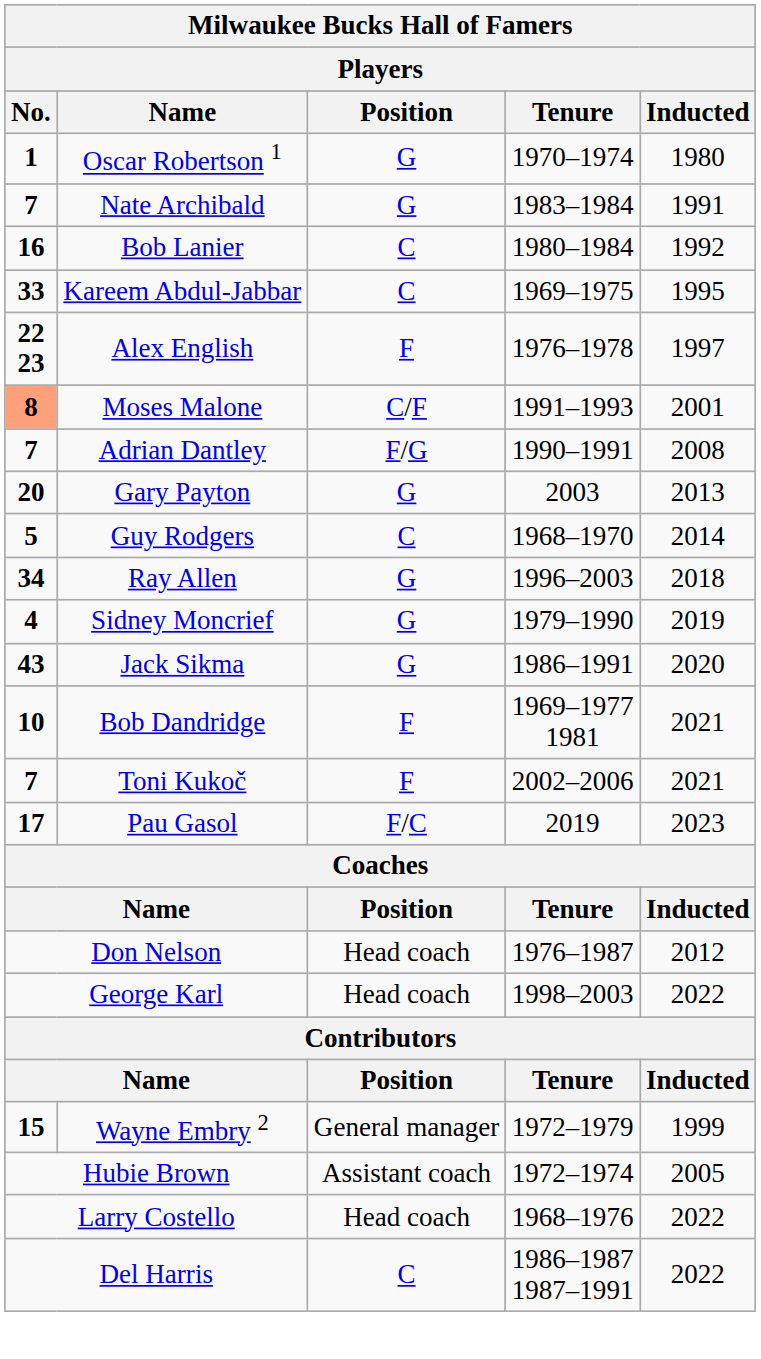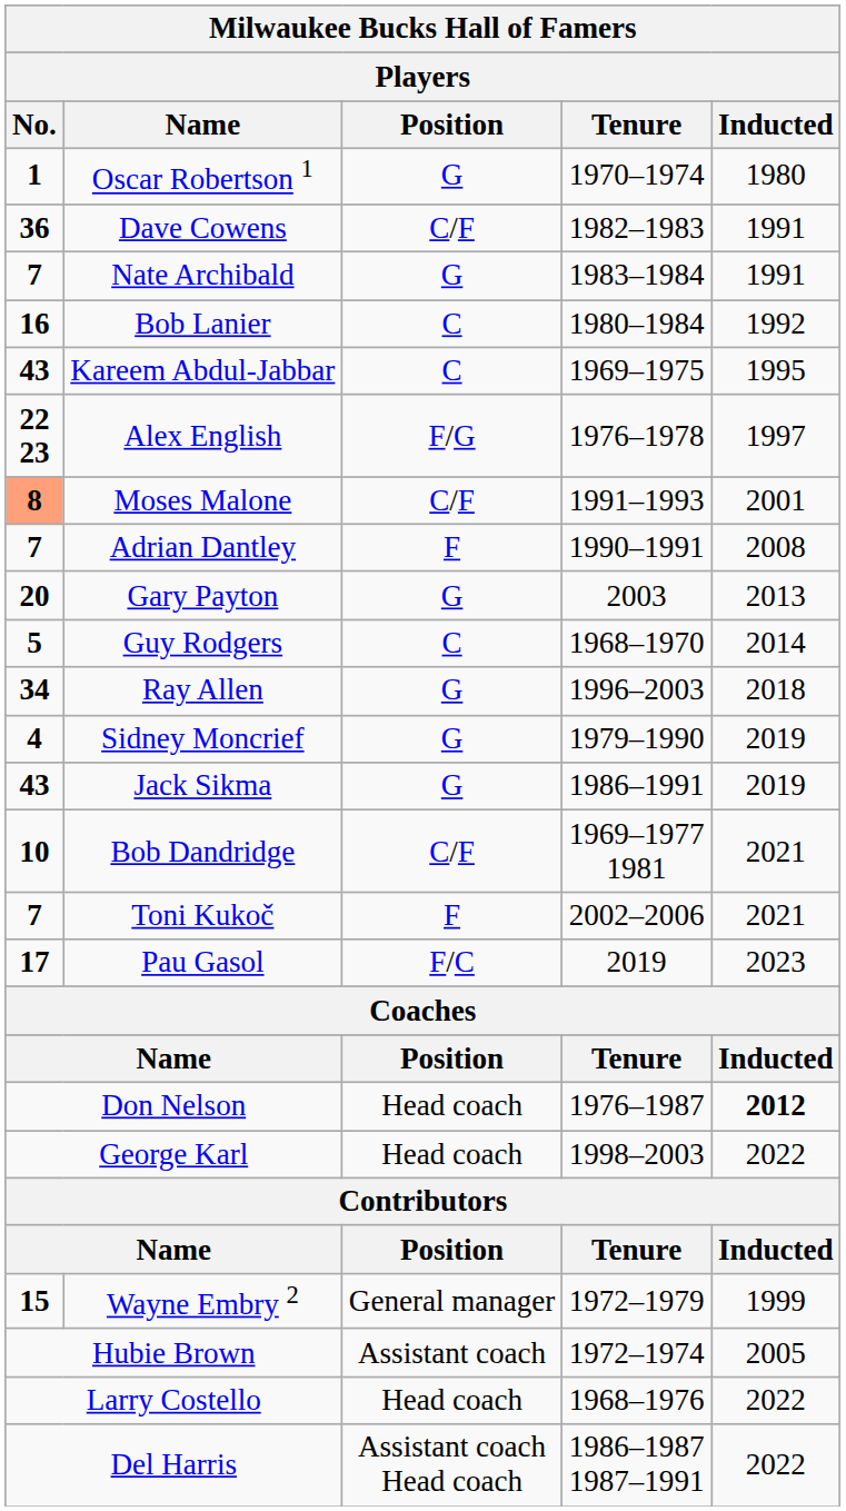+ row: 36 | Dave Cowens | C/F | 1982–1983 | 1991
Kareem Abdul-Jabbar | No.: 33 -> 43
Alex English | Position: F -> F/G
Adrian Dantley | Position: F/G -> F
Jack Sikma | Inducted: 2020 -> 2019
Bob Dandridge | Position: F -> C/F
Don Nelson | Inducted: normal -> bold
Del Harris | Position: C -> Assistant coach Head coach
